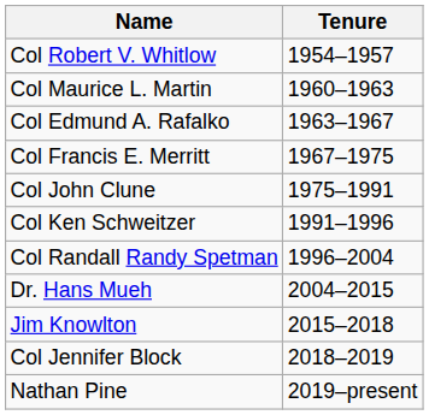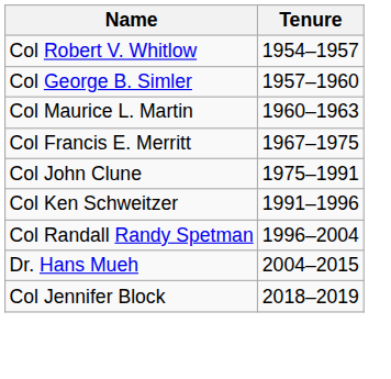+ row: Col George B. Simler | 1957–1960
- row: Col Edmund A. Rafalko | 1963–1967
- row: Jim Knowlton | 2015–2018
- row: Nathan Pine | 2019–present
